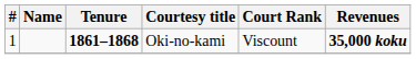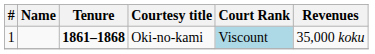Oki-no-kami | Court Rank: no background -> lightblue background
Oki-no-kami | Revenues: bold -> normal
